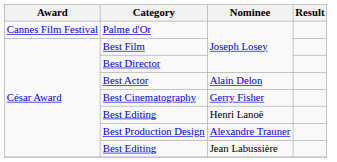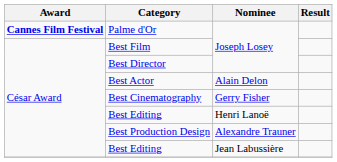Palme d'Or | Award: normal -> bold
